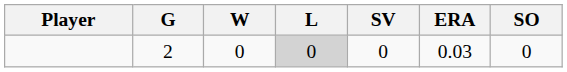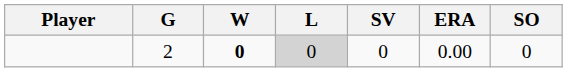row 2 | W: normal -> bold
row 2 | ERA: 0.03 -> 0.00
